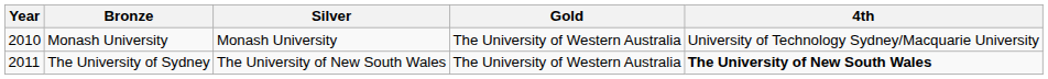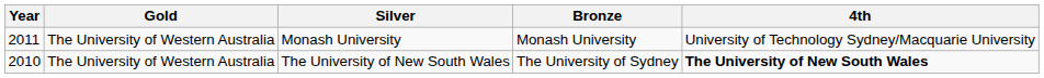columns swapped: Gold <-> Bronze
row 2 | Year: 2010 -> 2011
row 3 | Year: 2011 -> 2010
